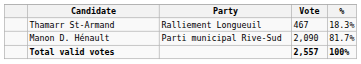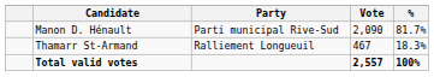rows swapped: Manon D. Hénault <-> Thamarr St-Armand
